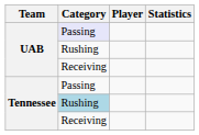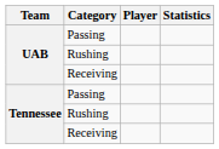UAB / Passing | Category: lavender background -> no background
Tennessee / Rushing | Category: lightblue background -> no background
